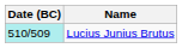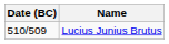Lucius Junius Brutus | Date (BC): paleturquoise background -> no background
